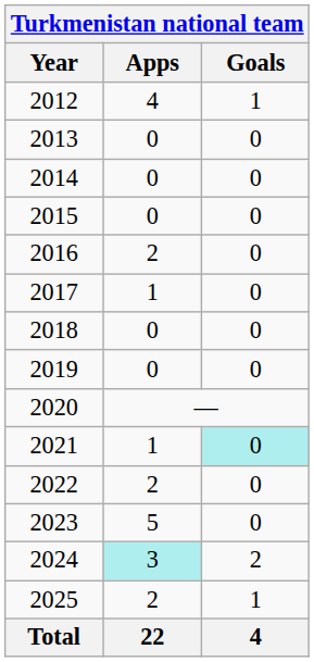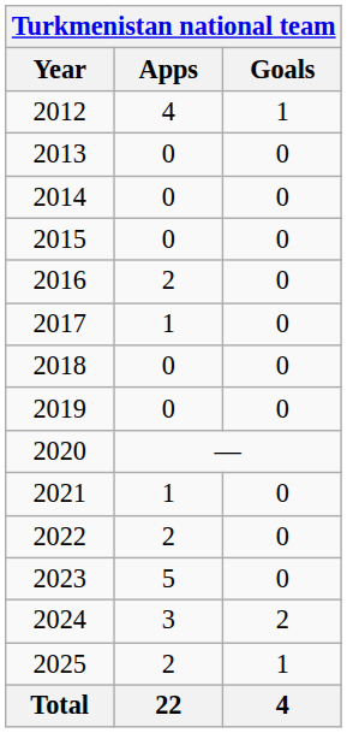2021 | Goals: paleturquoise background -> no background
2024 | Apps: paleturquoise background -> no background
